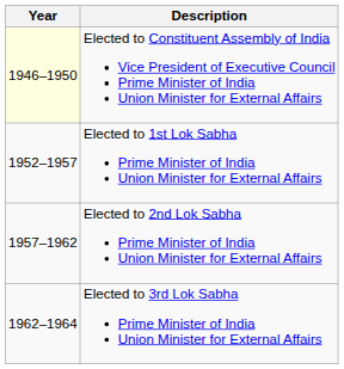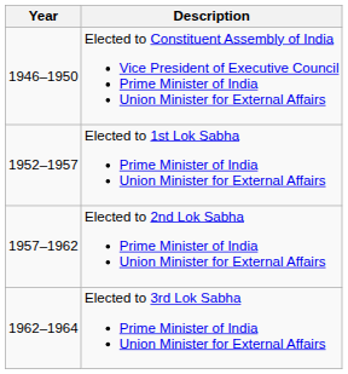row 2 | Year: lightyellow background -> no background
